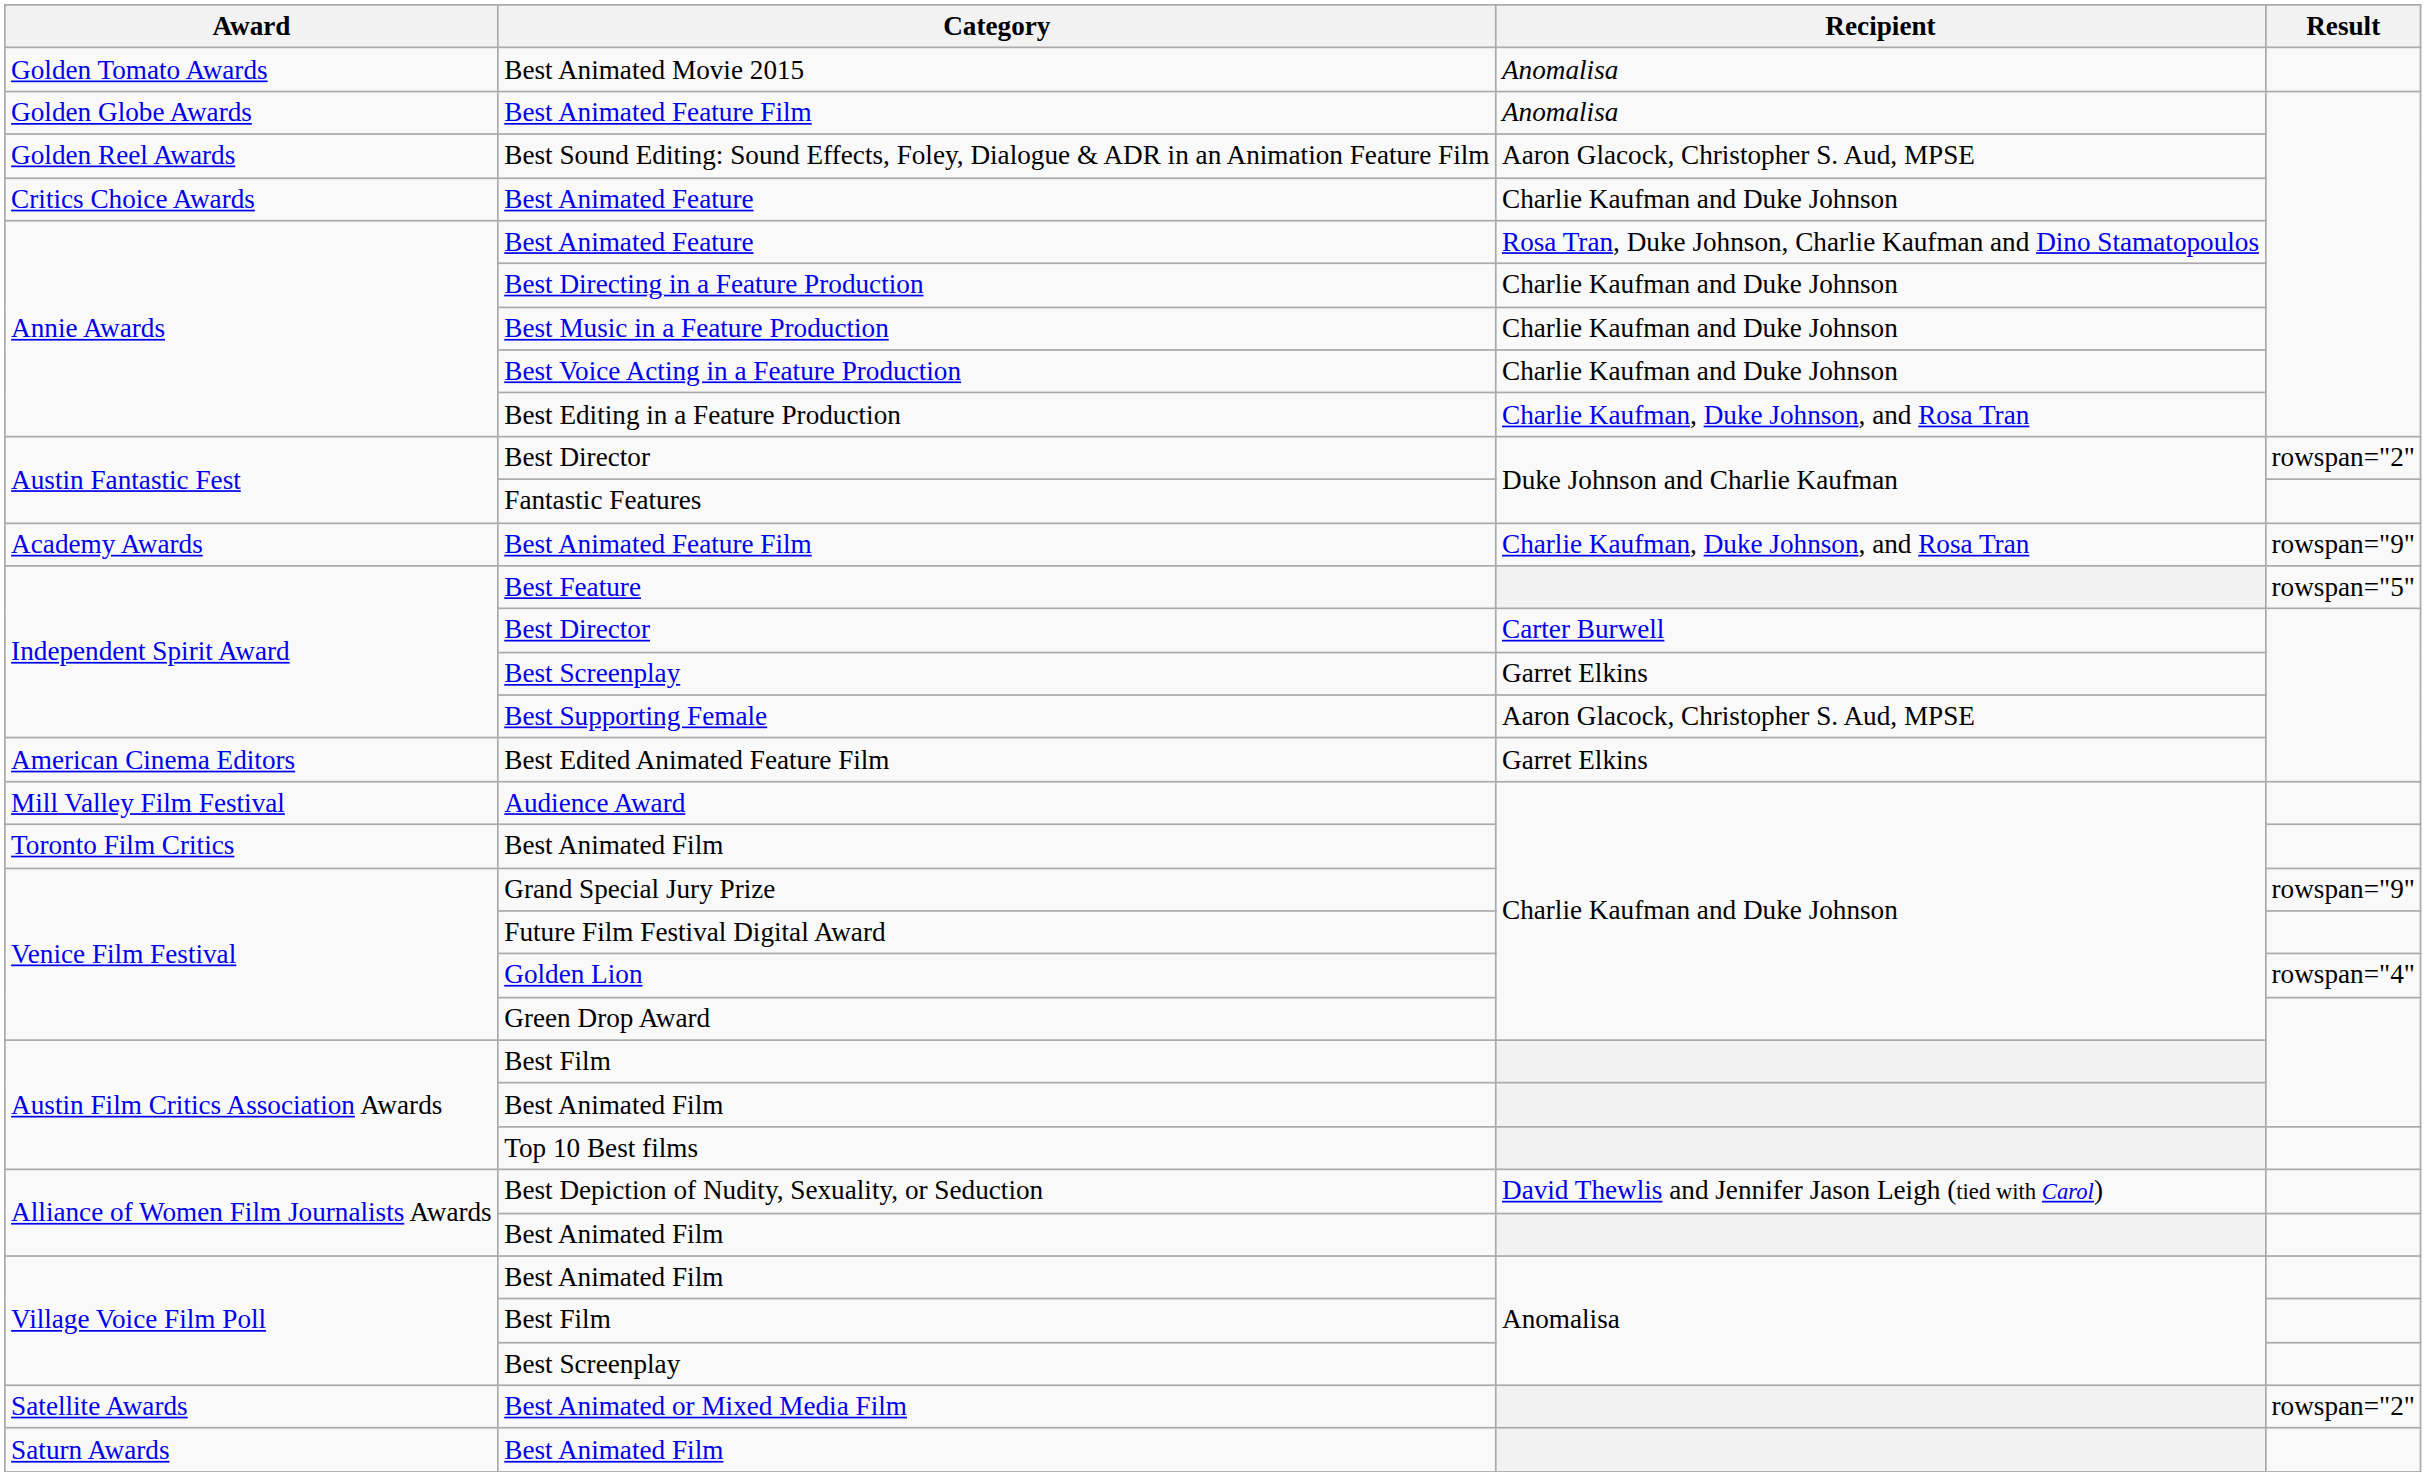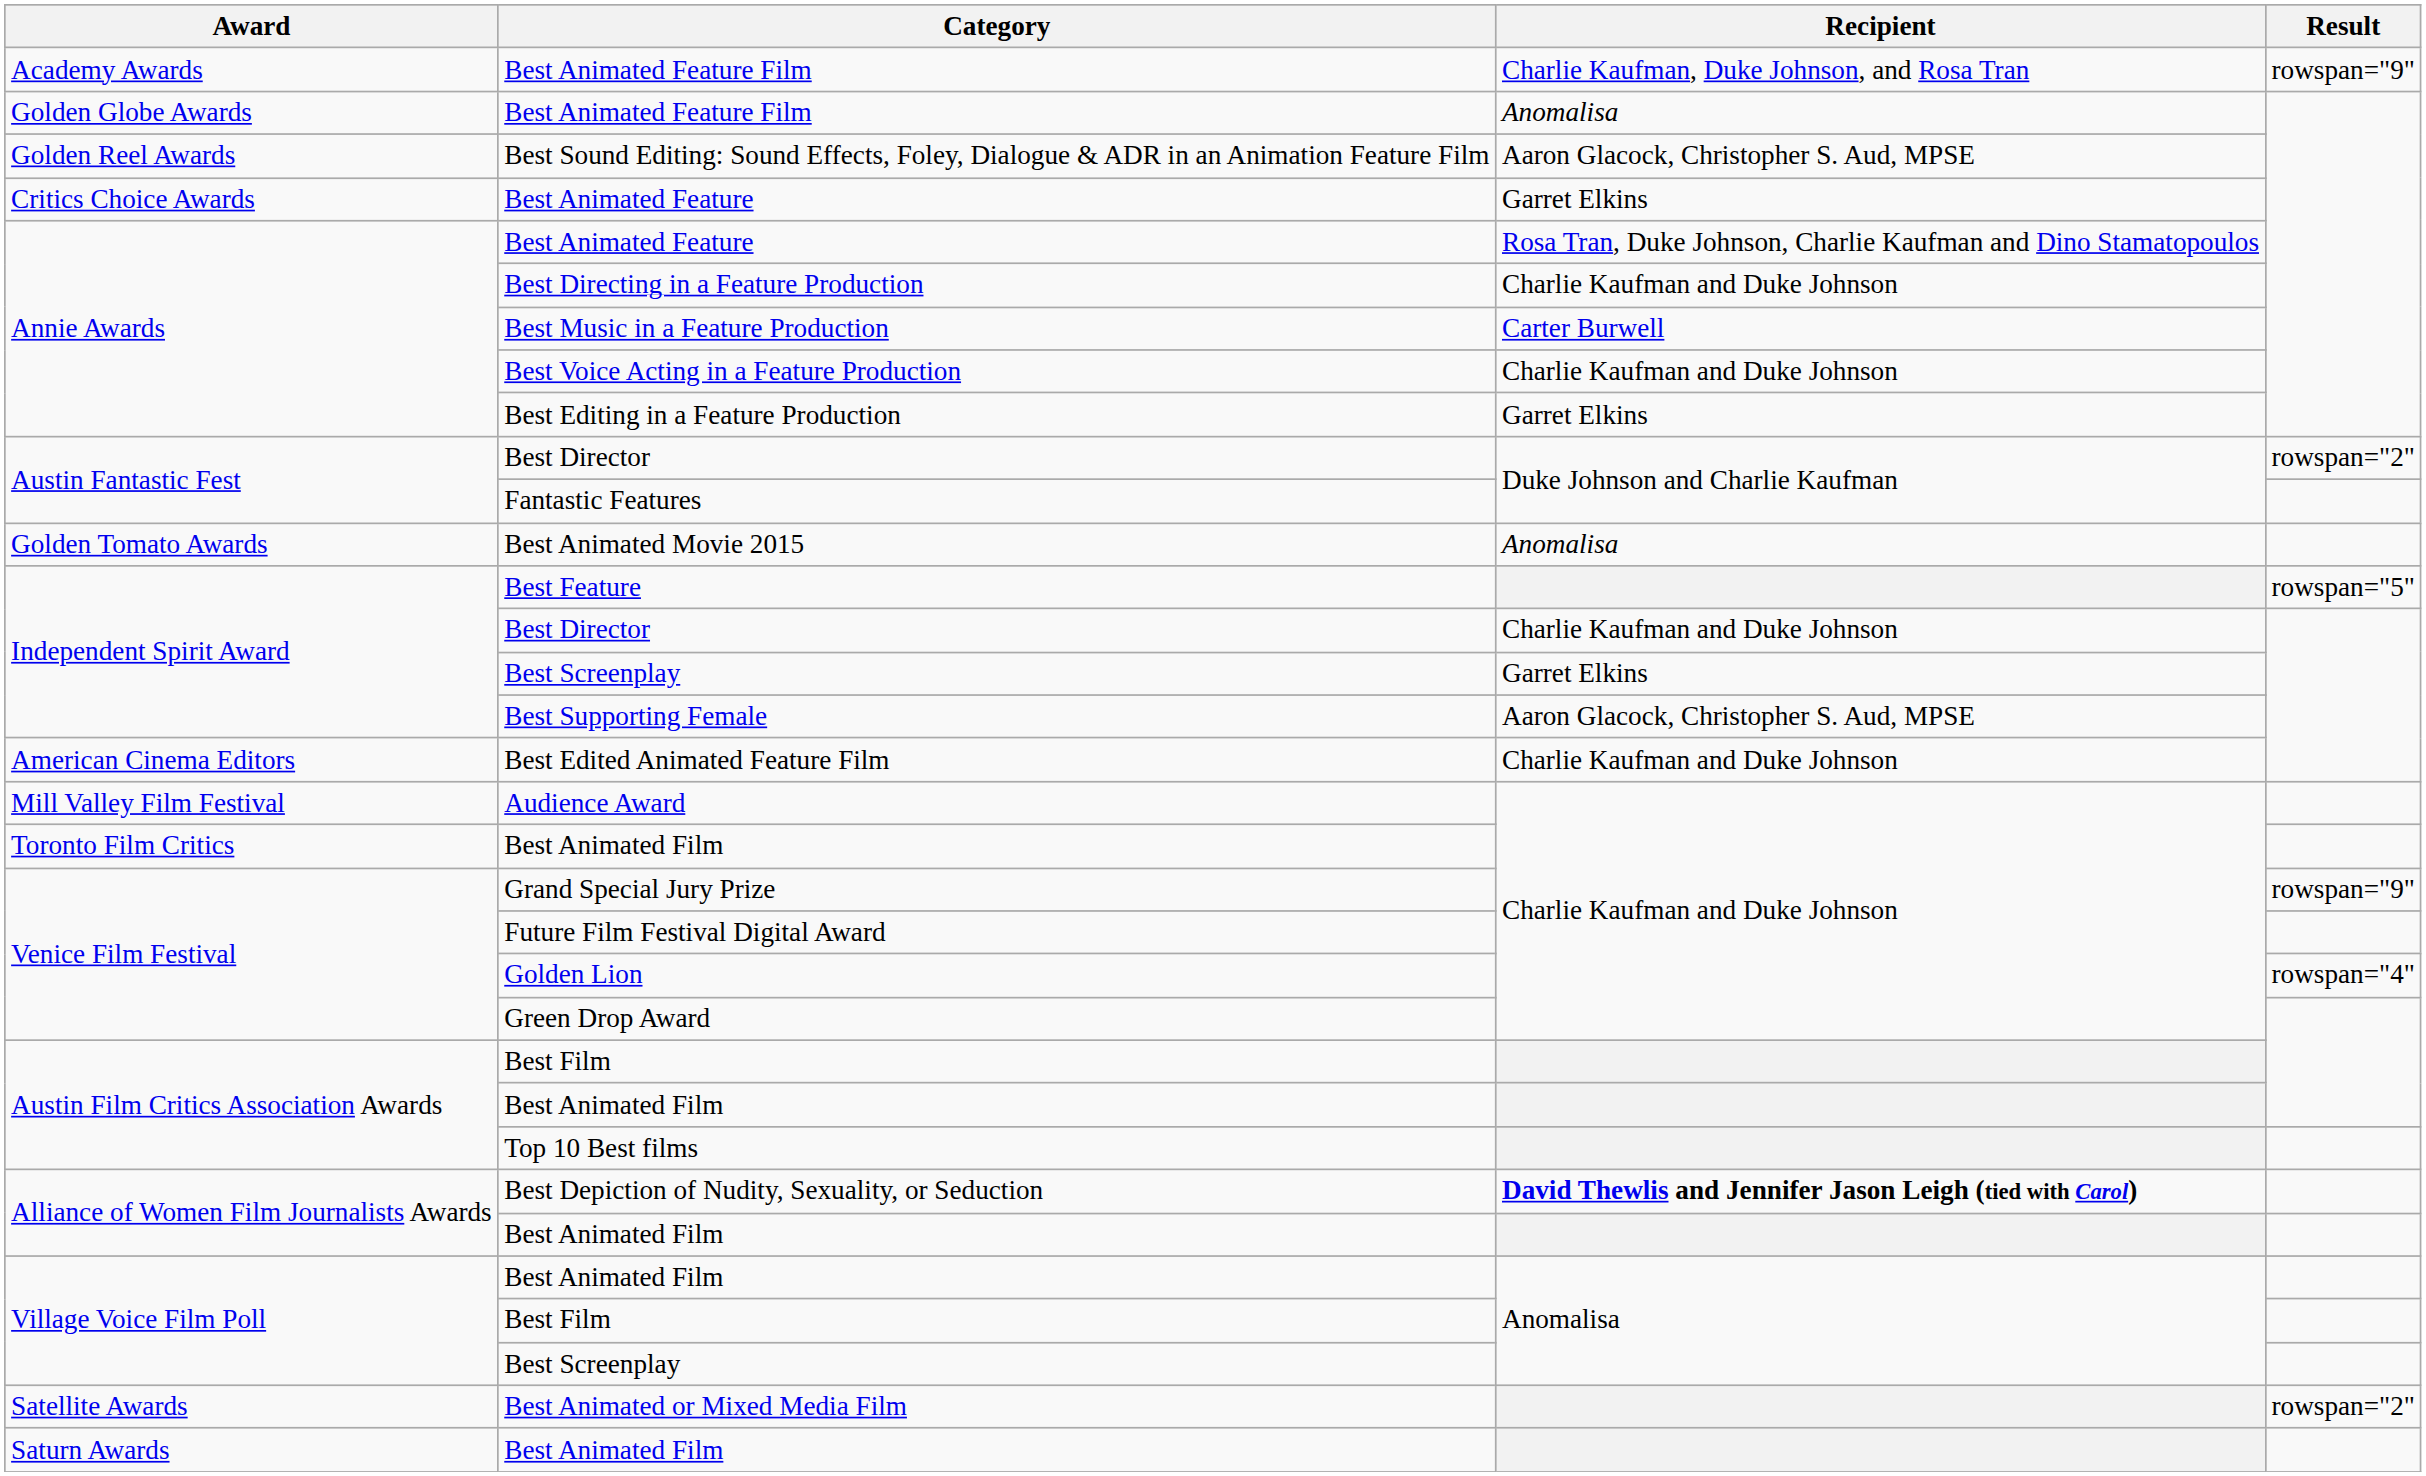rows swapped: Academy Awards / Best Animated Feature Film <-> Best Animated Movie 2015
Critics Choice Awards / Best Animated Feature | Recipient: Charlie Kaufman and Duke Johnson -> Garret Elkins
Best Music in a Feature Production | Recipient: Charlie Kaufman and Duke Johnson -> Carter Burwell
Best Editing in a Feature Production | Recipient: Charlie Kaufman, Duke Johnson, and Rosa Tran -> Garret Elkins
Independent Spirit Award / Best Director | Recipient: Carter Burwell -> Charlie Kaufman and Duke Johnson
Best Edited Animated Feature Film | Recipient: Garret Elkins -> Charlie Kaufman and Duke Johnson
Best Depiction of Nudity, Sexuality, or Seduction | Recipient: normal -> bold
